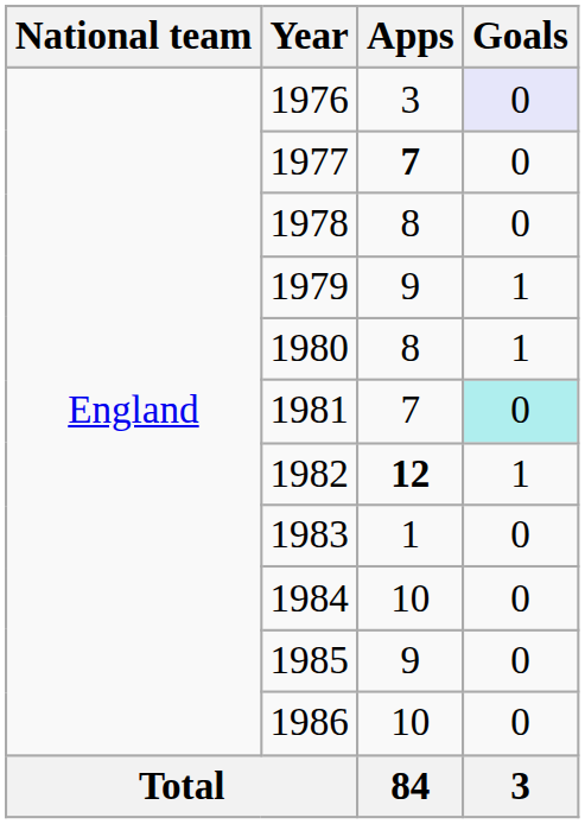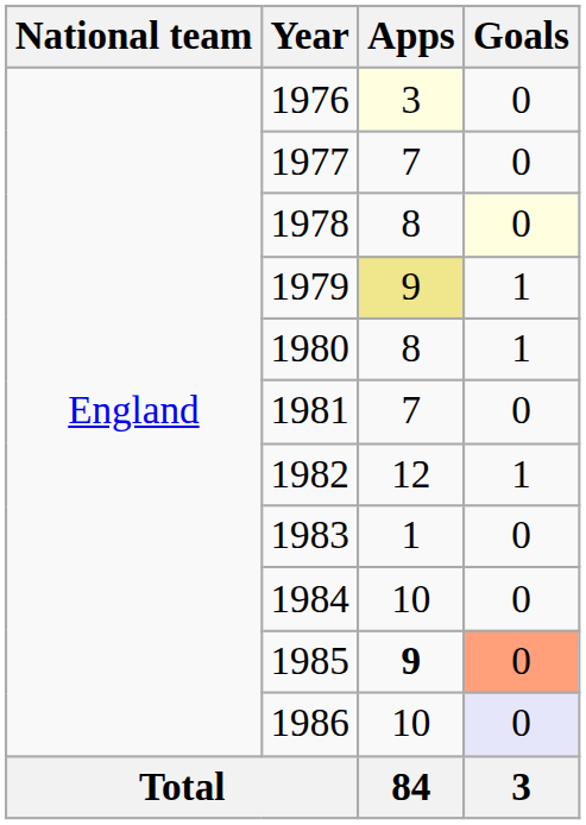1976 | Apps: no background -> lightyellow background
1976 | Goals: lavender background -> no background
1977 | Apps: bold -> normal
1978 | Goals: no background -> lightyellow background
1979 | Apps: no background -> khaki background
1981 | Goals: paleturquoise background -> no background
1982 | Apps: bold -> normal
1985 | Apps: normal -> bold
1985 | Goals: no background -> lightsalmon background
1986 | Goals: no background -> lavender background
